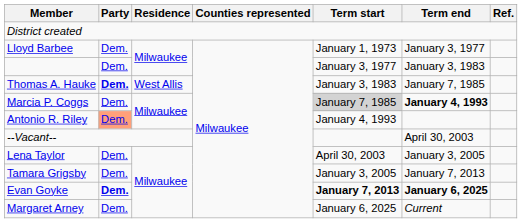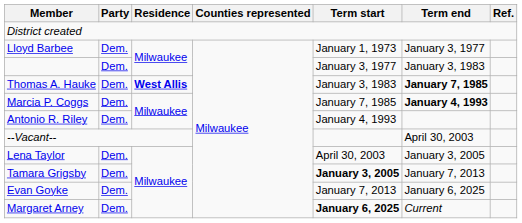Thomas A. Hauke | Party: bold -> normal
Thomas A. Hauke | Residence: normal -> bold
Thomas A. Hauke | Term end: normal -> bold
Marcia P. Coggs | Term start: lightgrey background -> no background
Antonio R. Riley | Party: lightsalmon background -> no background
Tamara Grigsby | Term start: normal -> bold
Evan Goyke | Party: bold -> normal
Evan Goyke | Term start: bold -> normal
Evan Goyke | Term end: bold -> normal
Margaret Arney | Term start: normal -> bold
